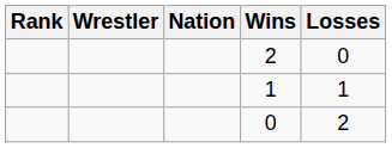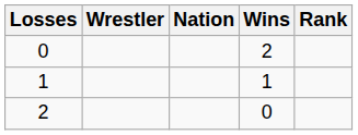columns swapped: Rank <-> Losses
